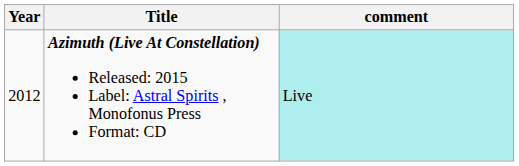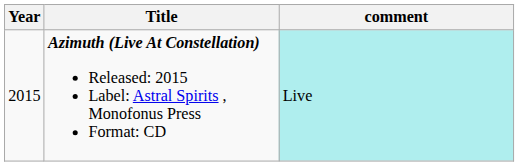row 2 | Year: 2012 -> 2015
